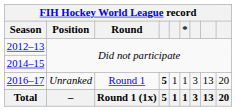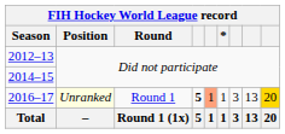2016–17 | Position: no background -> lightyellow background
2016–17 | column 5: no background -> lightsalmon background
2016–17 | column 9: no background -> gold background
